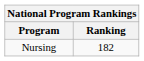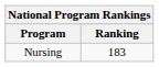Nursing | Ranking: 182 -> 183
